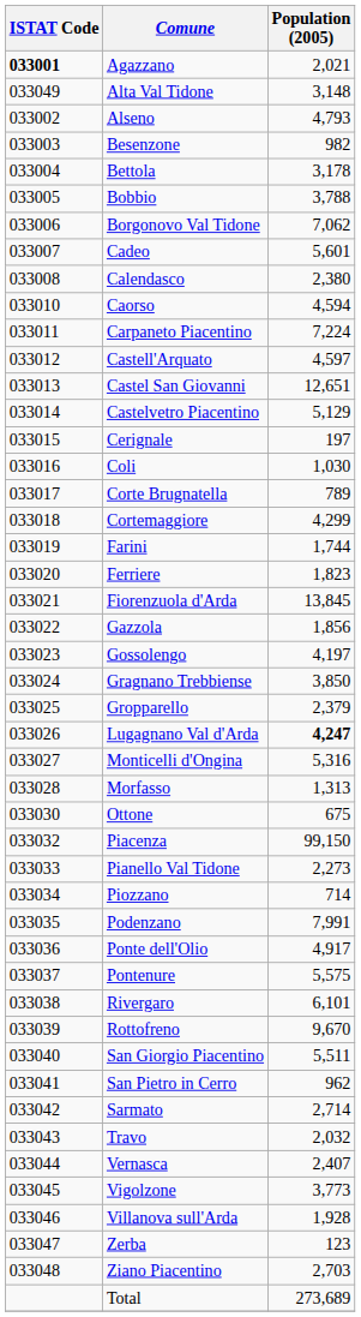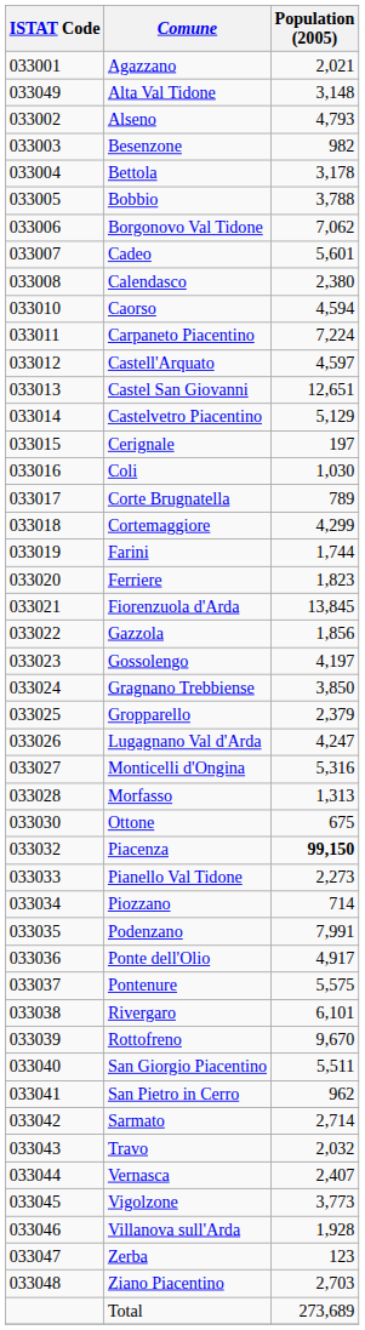Agazzano | ISTAT Code: bold -> normal
Lugagnano Val d'Arda | Population (2005): bold -> normal
Piacenza | Population (2005): normal -> bold
